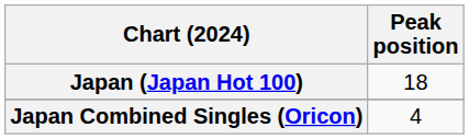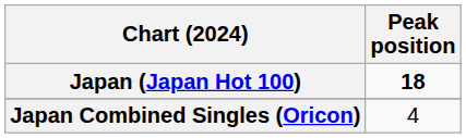Japan (Japan Hot 100) | Peak position: normal -> bold
